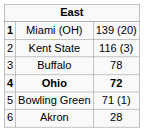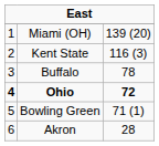Miami (OH) | column 1: bold -> normal
